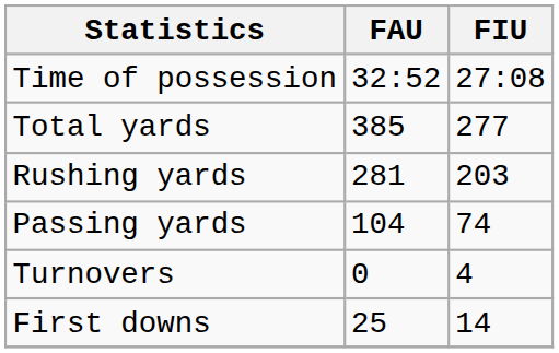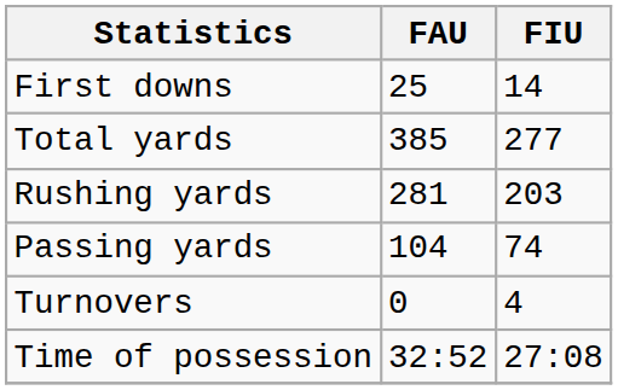rows swapped: First downs <-> Time of possession
